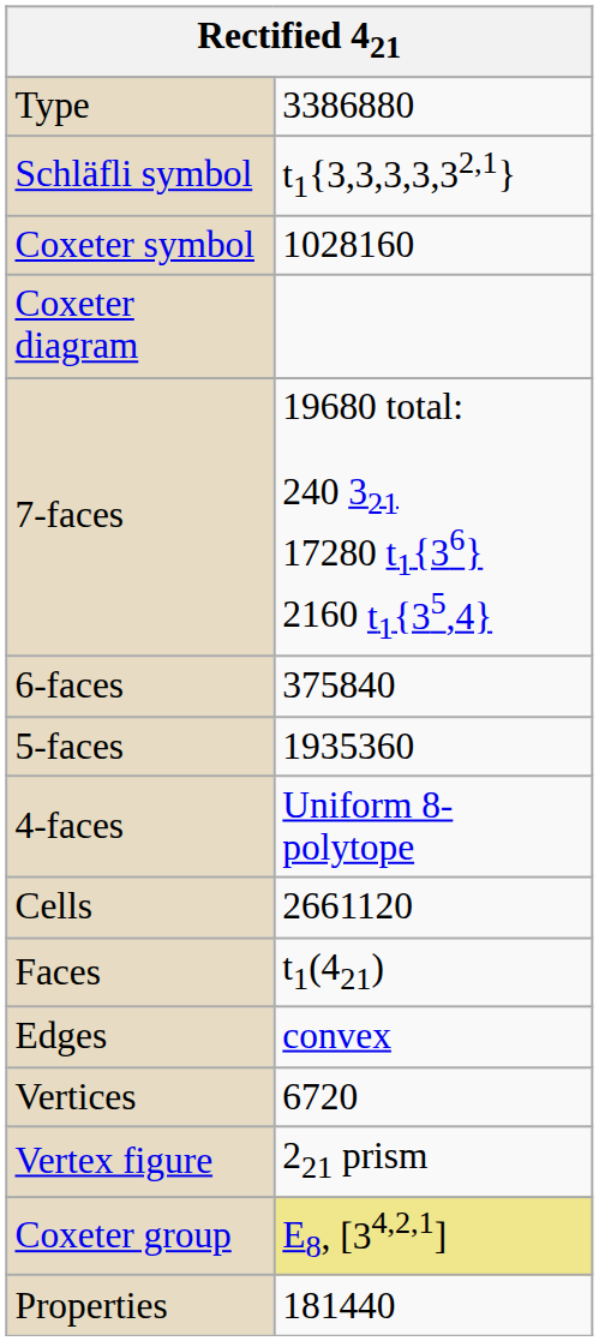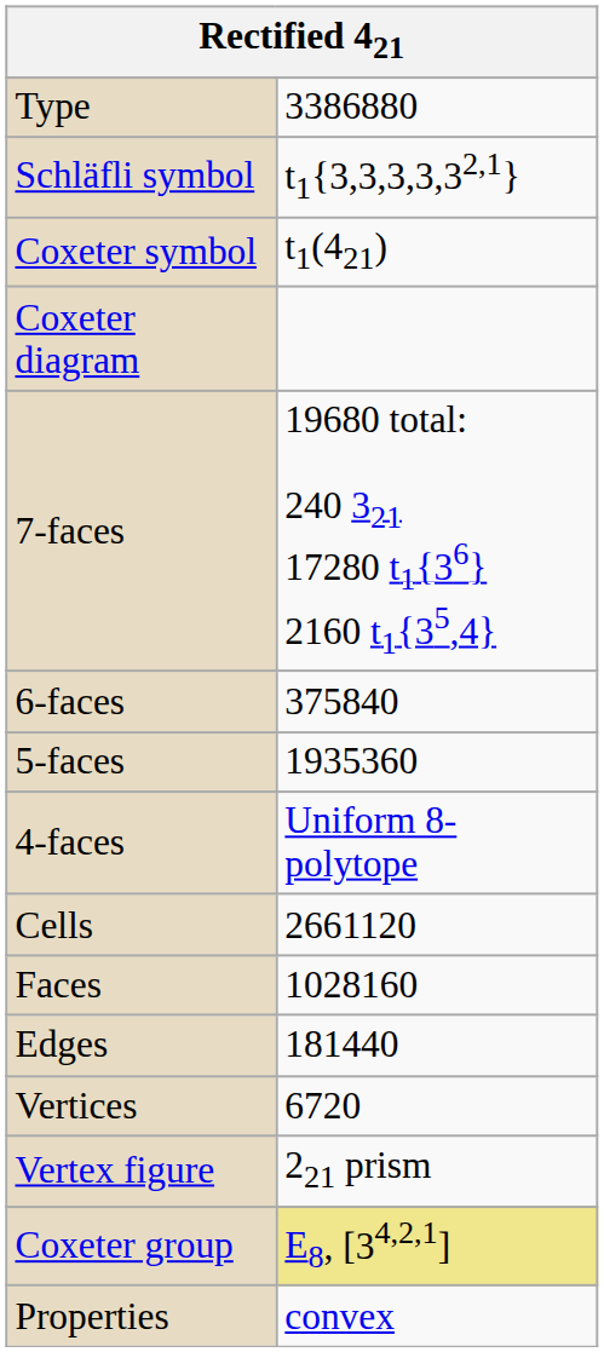Coxeter symbol | column 2: 1028160 -> t1(421)
Faces | column 2: t1(421) -> 1028160
Edges | column 2: convex -> 181440
Properties | column 2: 181440 -> convex
